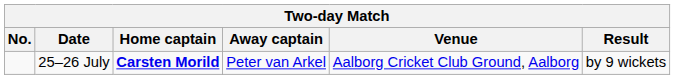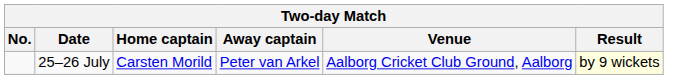25–26 July | Home captain: bold -> normal
25–26 July | Result: no background -> lightyellow background
